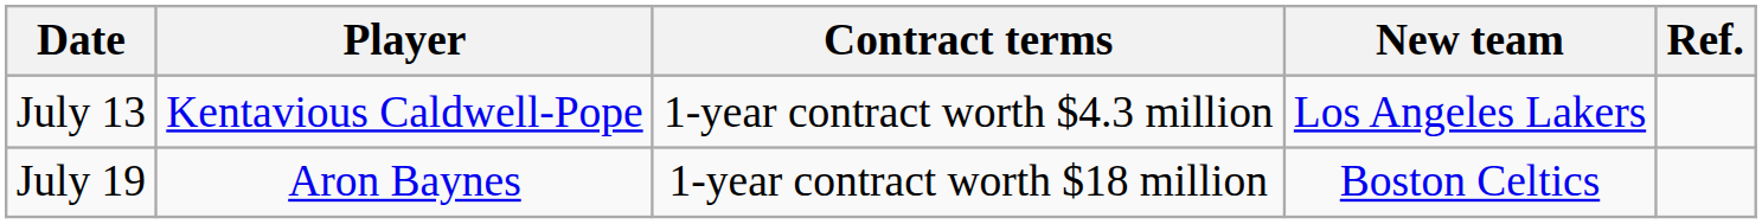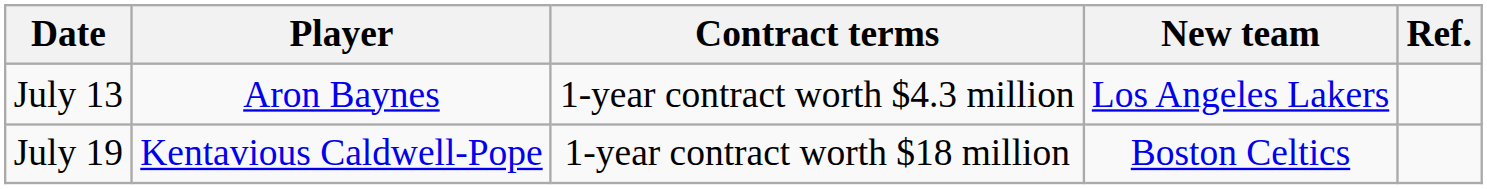July 13 | Player: Kentavious Caldwell-Pope -> Aron Baynes
July 19 | Player: Aron Baynes -> Kentavious Caldwell-Pope
